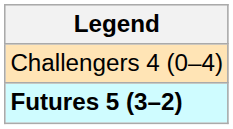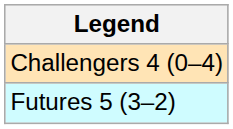row 3 | column 1: bold -> normal
